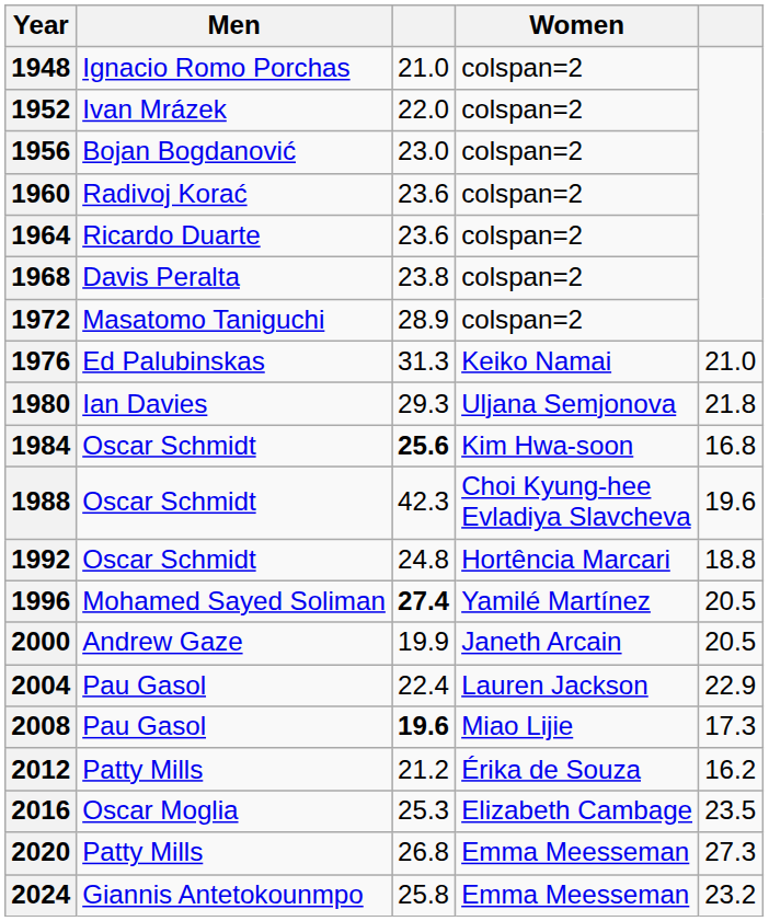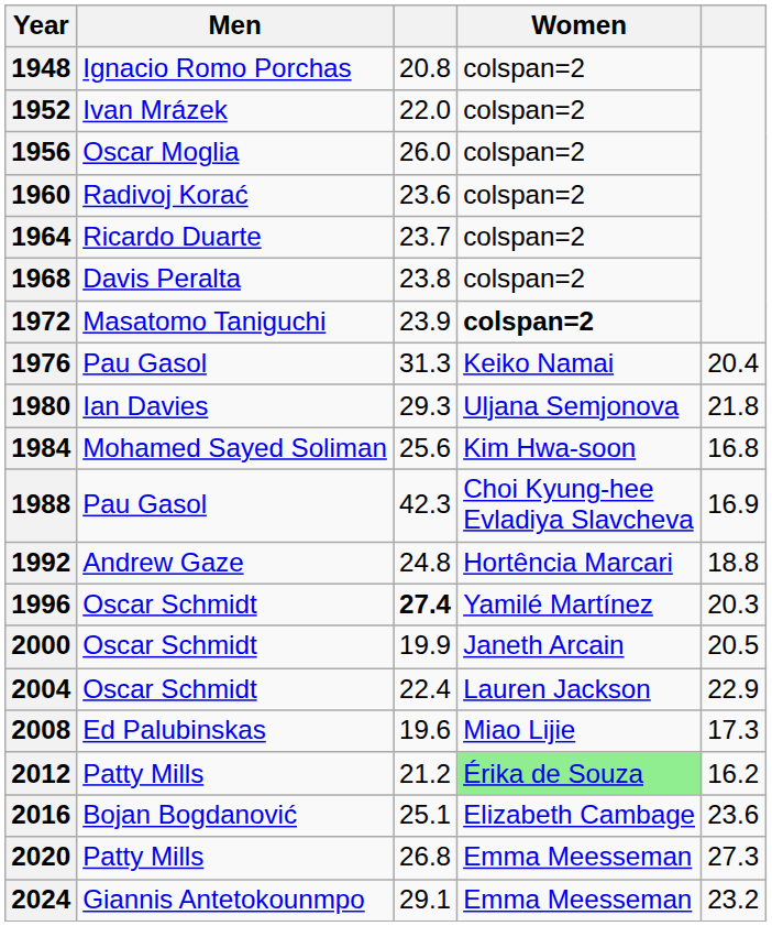1948 | column 3: 21.0 -> 20.8
1956 | Men: Bojan Bogdanović -> Oscar Moglia
1956 | column 3: 23.0 -> 26.0
1964 | column 3: 23.6 -> 23.7
1972 | column 3: 28.9 -> 23.9
1972 | Women: normal -> bold
1976 | Men: Ed Palubinskas -> Pau Gasol
1976 | column 5: 21.0 -> 20.4
1984 | Men: Oscar Schmidt -> Mohamed Sayed Soliman
1984 | column 3: bold -> normal
1988 | Men: Oscar Schmidt -> Pau Gasol
1988 | column 5: 19.6 -> 16.9
1992 | Men: Oscar Schmidt -> Andrew Gaze
1996 | Men: Mohamed Sayed Soliman -> Oscar Schmidt
1996 | column 5: 20.5 -> 20.3
2000 | Men: Andrew Gaze -> Oscar Schmidt
2004 | Men: Pau Gasol -> Oscar Schmidt
2008 | Men: Pau Gasol -> Ed Palubinskas
2008 | column 3: bold -> normal
2012 | Women: no background -> lightgreen background
2016 | Men: Oscar Moglia -> Bojan Bogdanović
2016 | column 3: 25.3 -> 25.1
2016 | column 5: 23.5 -> 23.6
2024 | column 3: 25.8 -> 29.1
